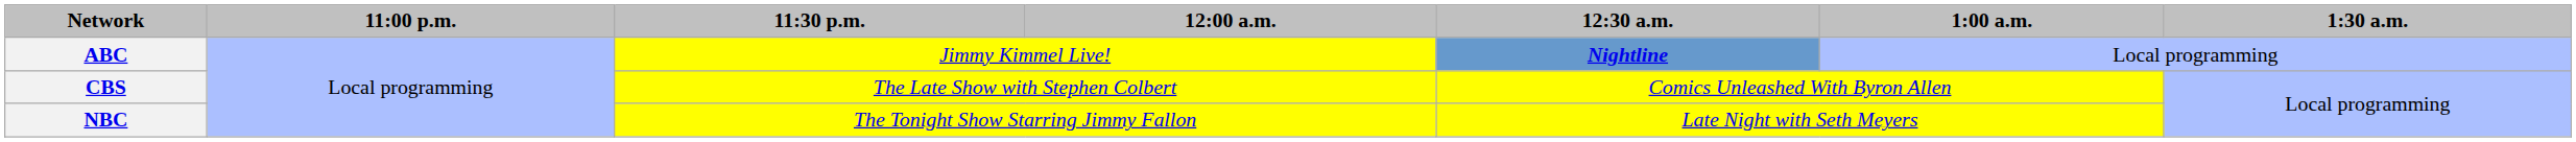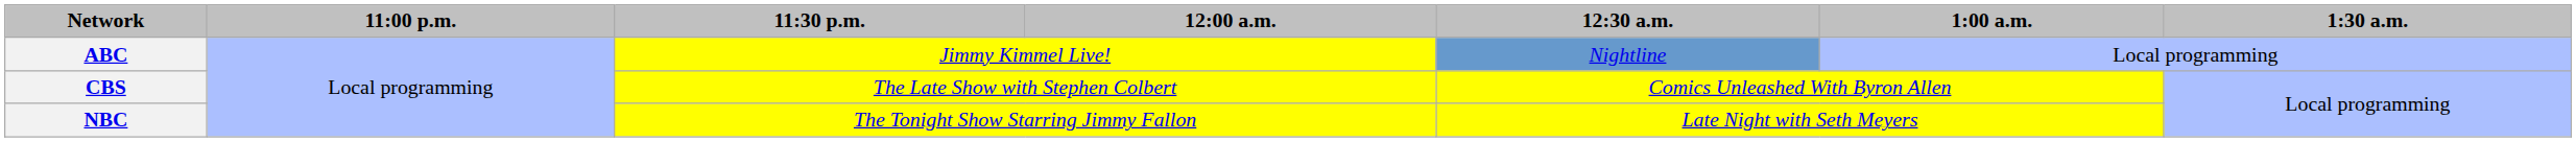ABC | 12:30 a.m.: bold -> normal
